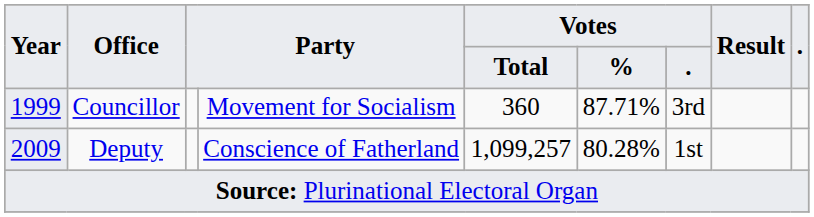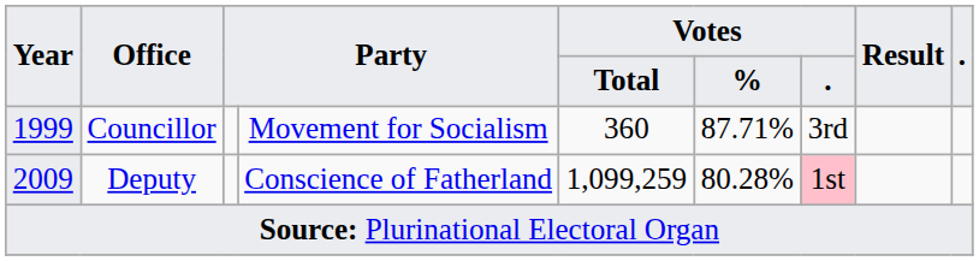Deputy | Votes / Total: 1,099,257 -> 1,099,259
Deputy | Votes / .: no background -> pink background
